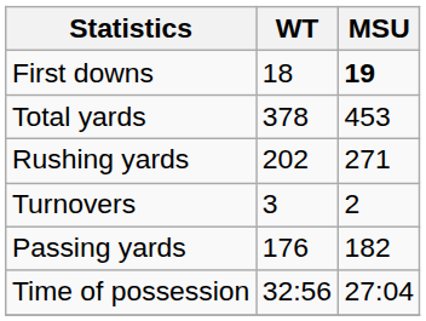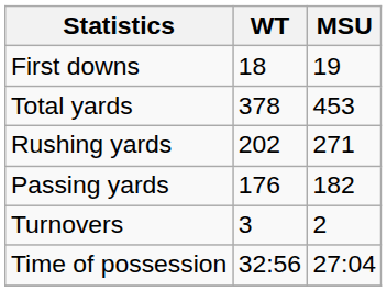First downs | MSU: bold -> normal
rows swapped: Passing yards <-> Turnovers
